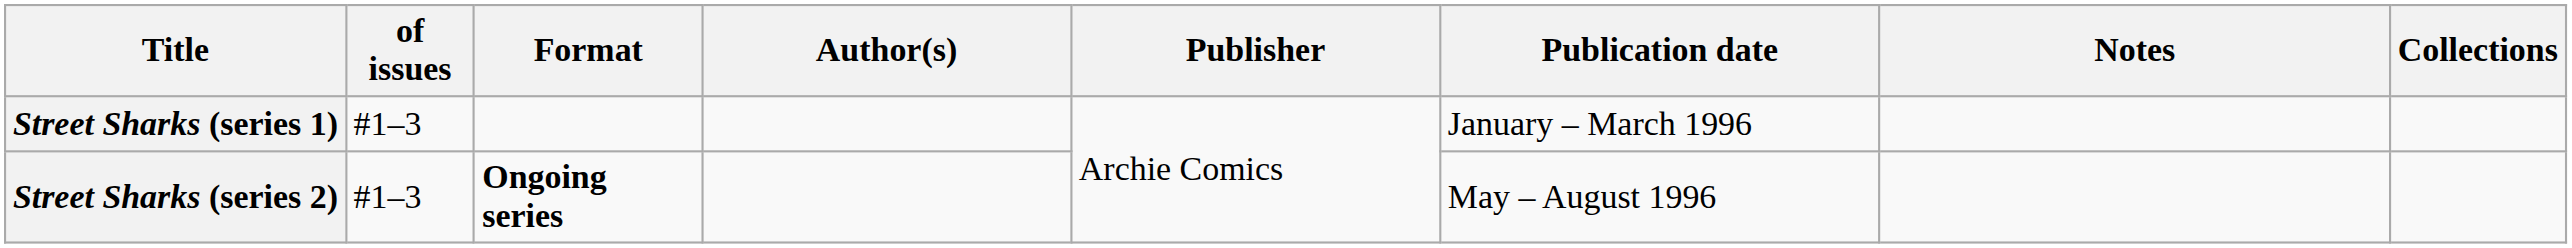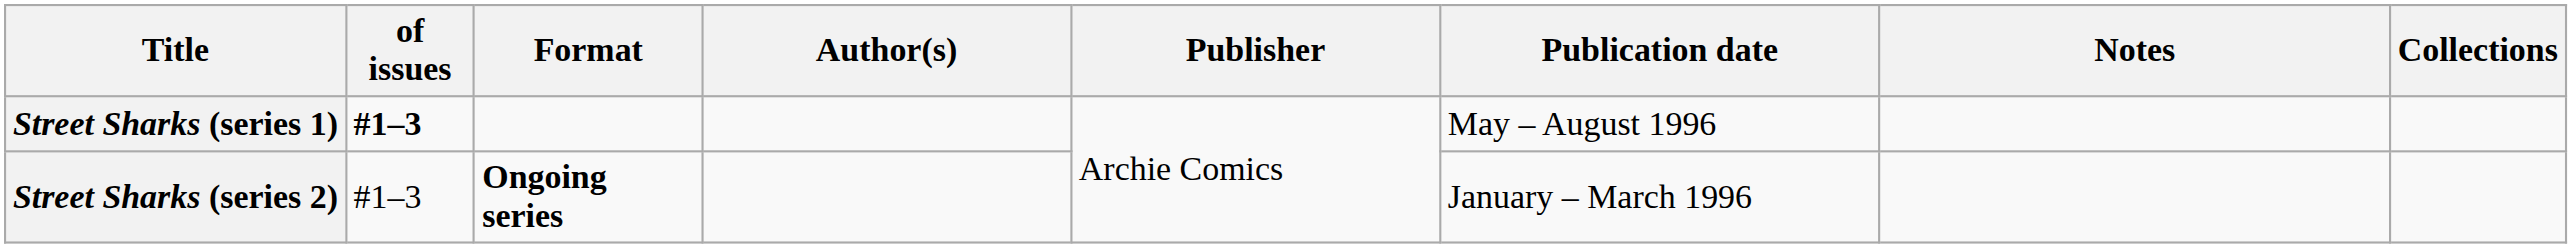Street Sharks (series 1) | of issues: normal -> bold
Street Sharks (series 1) | Publication date: January – March 1996 -> May – August 1996
Street Sharks (series 2) | Publication date: May – August 1996 -> January – March 1996
